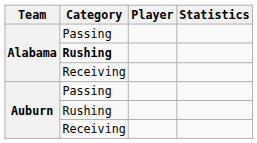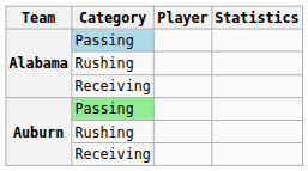Alabama / Passing | Category: no background -> lightblue background
Alabama / Rushing | Category: bold -> normal
Auburn / Passing | Category: no background -> lightgreen background
